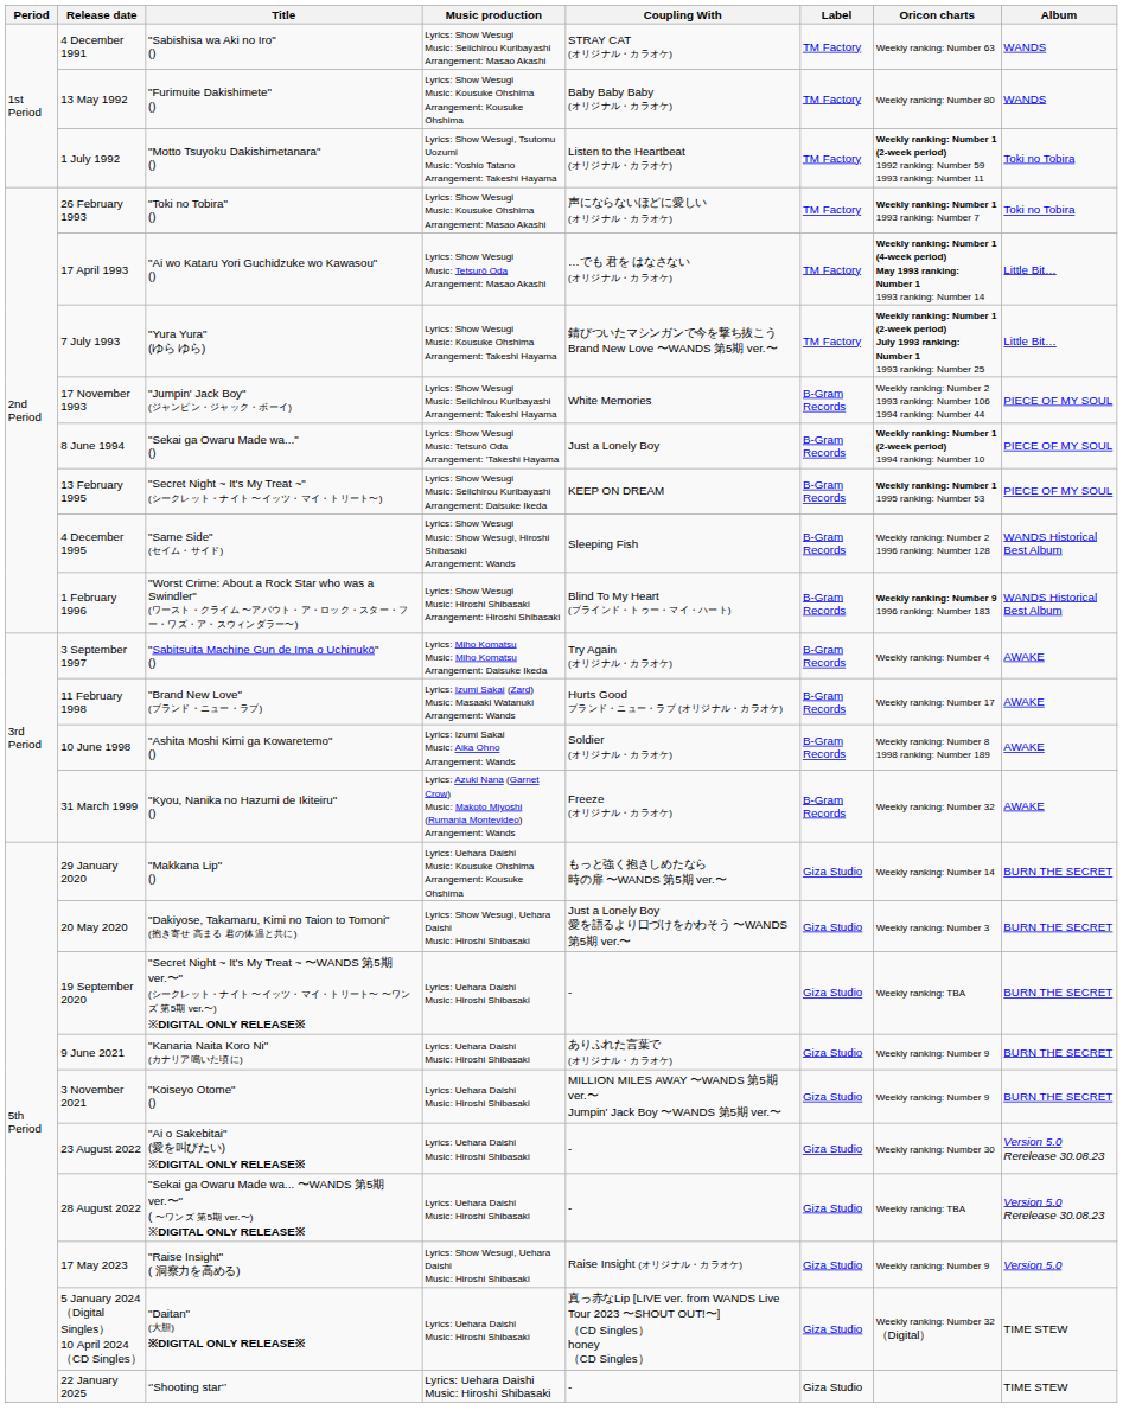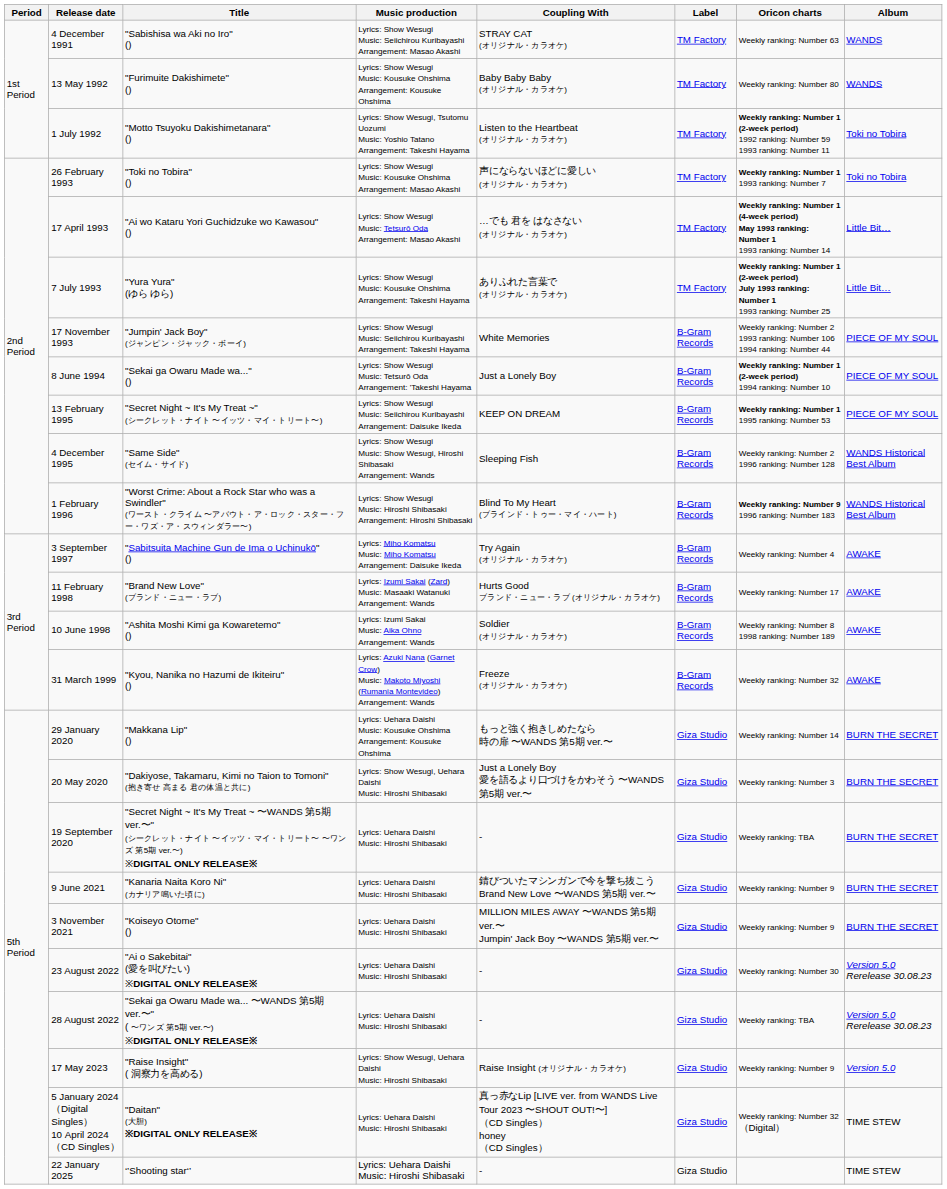7 July 1993 | Coupling With: 錆びついたマシンガンで今を撃ち抜こう Brand New Love 〜WANDS 第5期 ver.〜 -> ありふれた言葉で (オリジナル・カラオケ)
9 June 2021 | Coupling With: ありふれた言葉で (オリジナル・カラオケ) -> 錆びついたマシンガンで今を撃ち抜こう Brand New Love 〜WANDS 第5期 ver.〜
